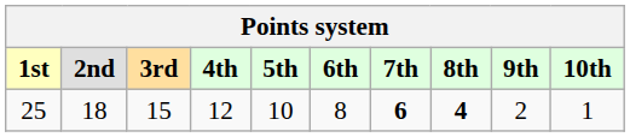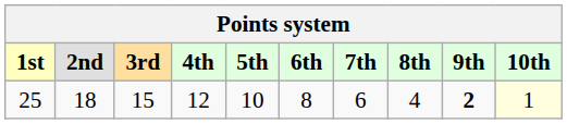25 | 7th: bold -> normal
25 | 8th: bold -> normal
25 | 9th: normal -> bold
25 | 10th: no background -> lightyellow background
